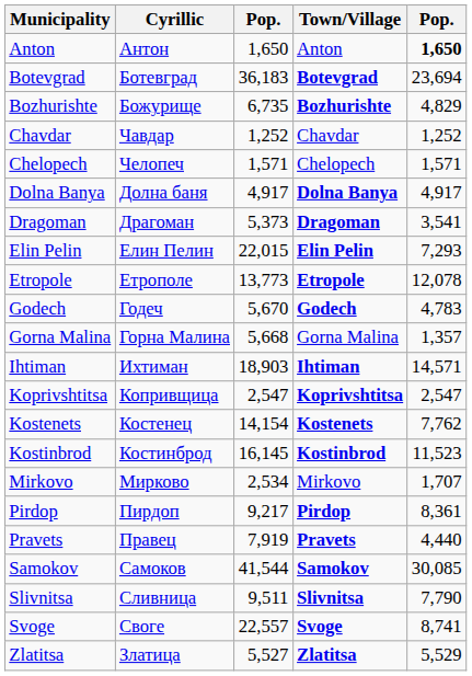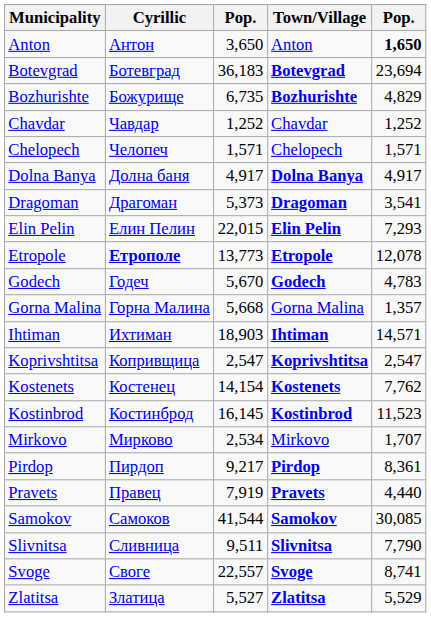row 2 | column 3: 1,650 -> 3,650
row 10 | Cyrillic: normal -> bold
